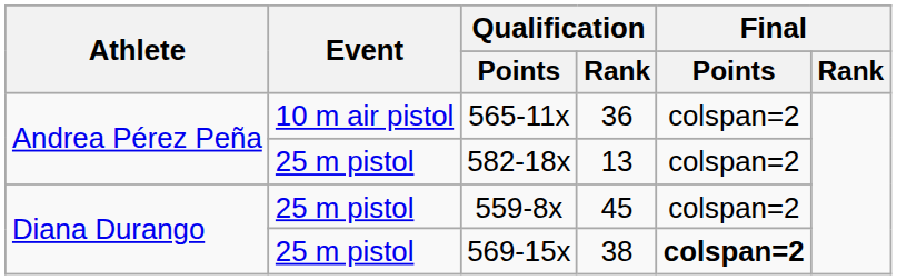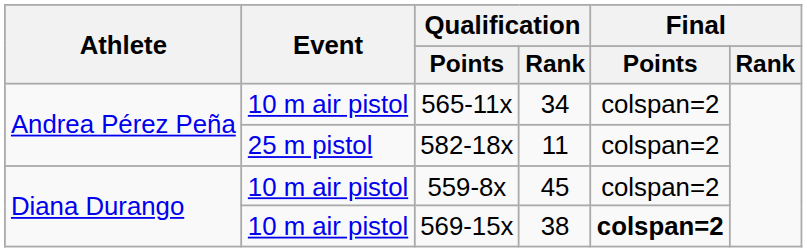565-11x | Qualification / Rank: 36 -> 34
582-18x | Qualification / Rank: 13 -> 11
559-8x | Event: 25 m pistol -> 10 m air pistol
569-15x | Event: 25 m pistol -> 10 m air pistol
